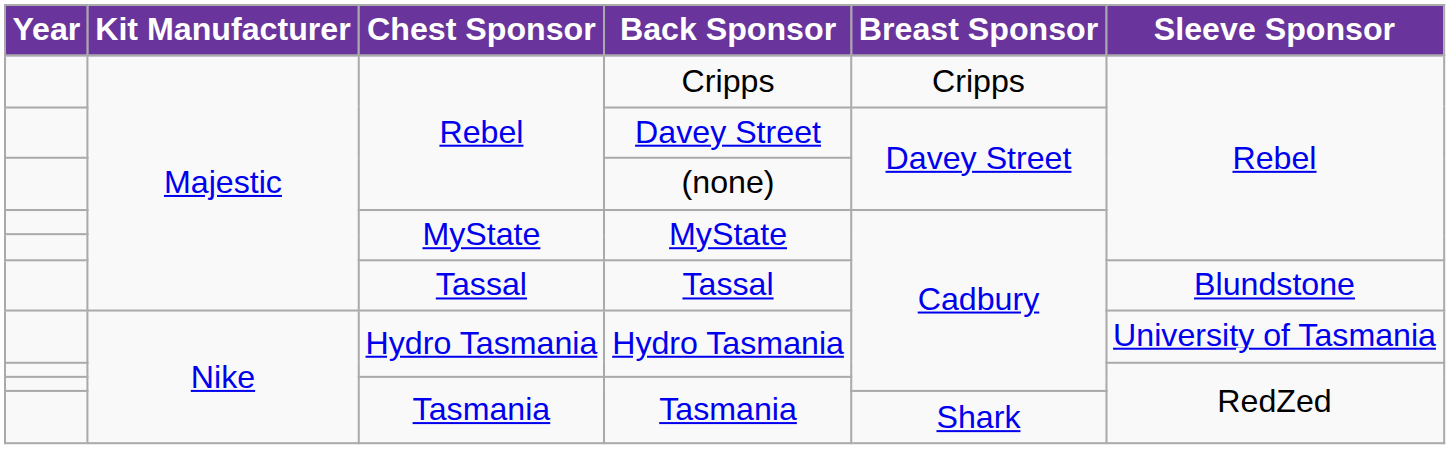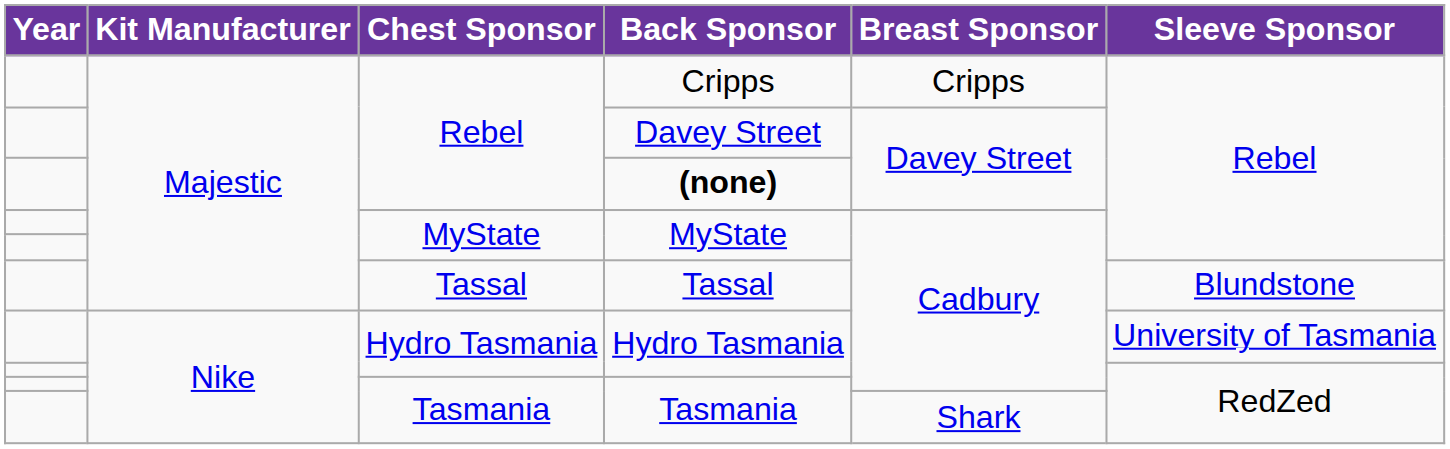(none) | Back Sponsor: normal -> bold
